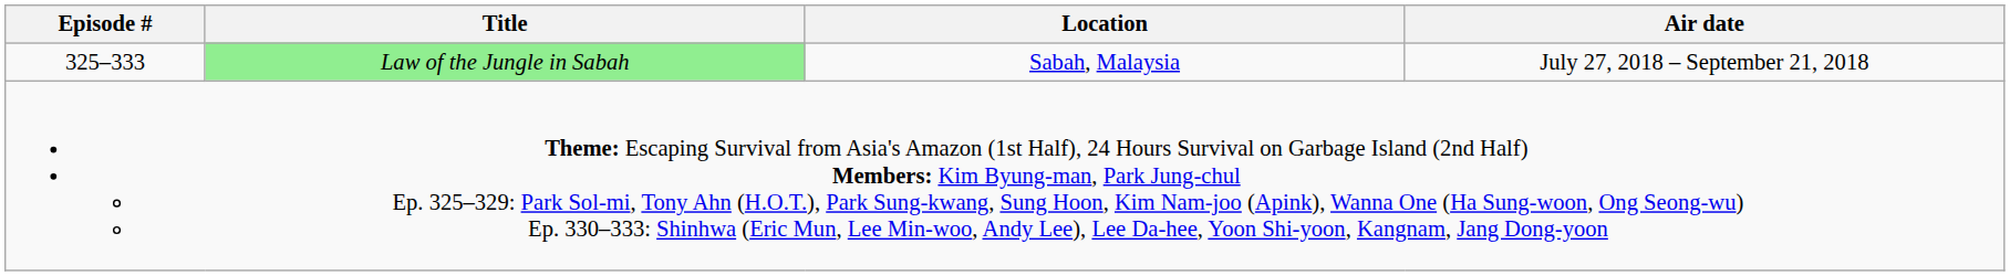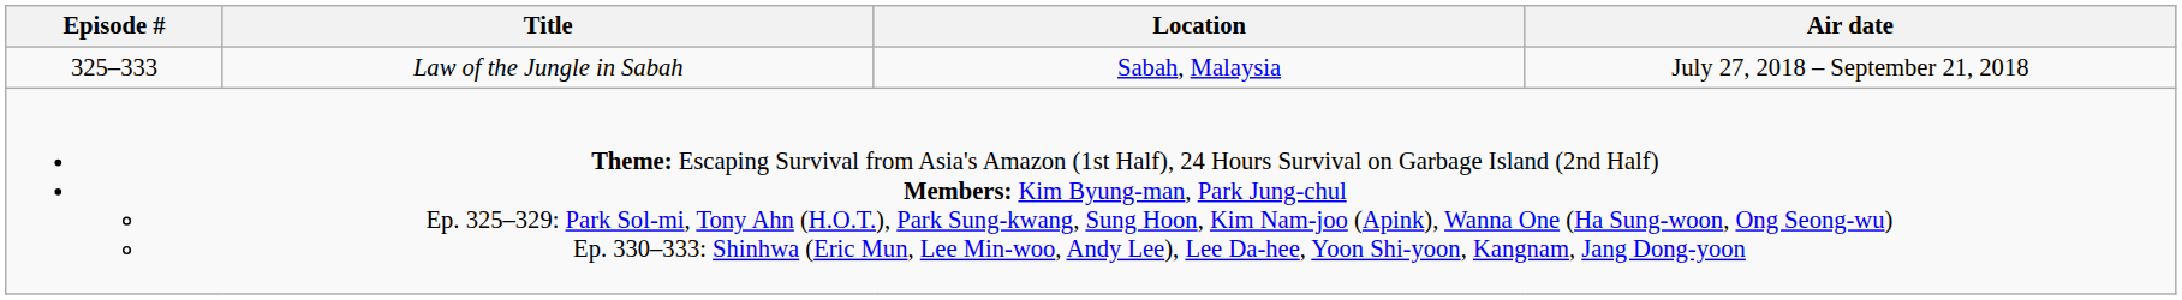325–333 | Title: lightgreen background -> no background
